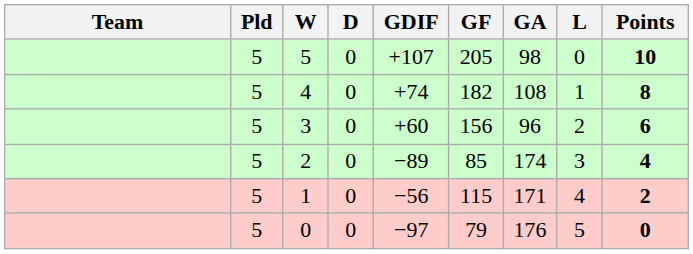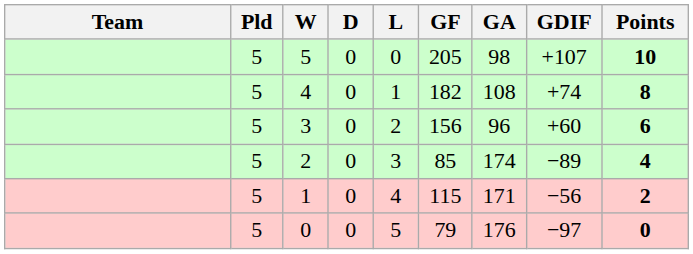columns swapped: L <-> GDIF
